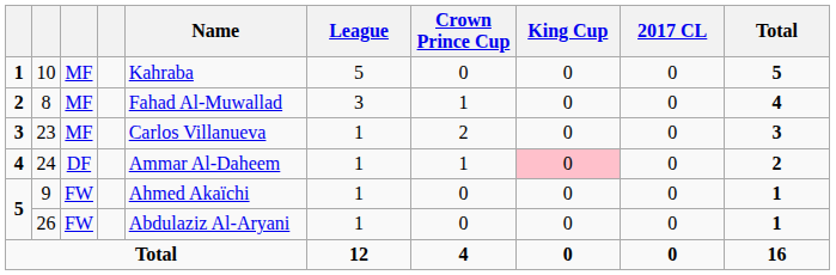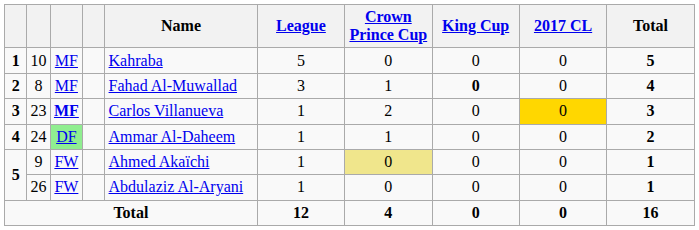8 | King Cup: normal -> bold
23 | column 3: normal -> bold
23 | 2017 CL: no background -> gold background
24 | column 3: no background -> lightgreen background
24 | King Cup: pink background -> no background
9 | Crown Prince Cup: no background -> khaki background
